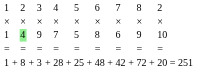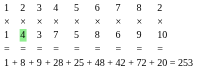row 3 | column 5: 9 -> 3
row 5 | column 5: 3 -> 9
row 5 | column 19: 251 -> 253
